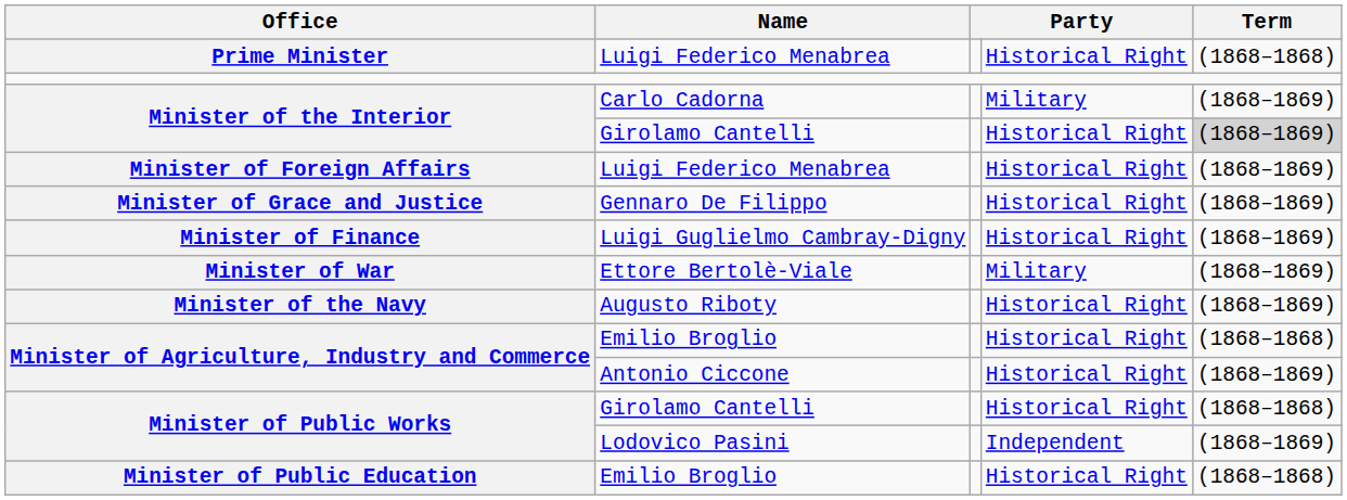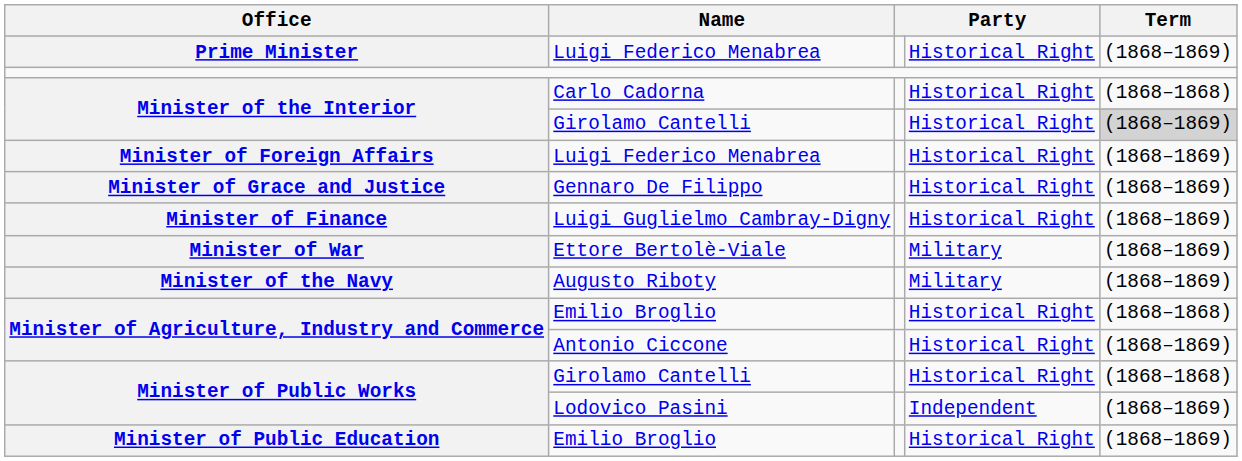Prime Minister | Term: (1868–1868) -> (1868–1869)
Minister of the Interior / Carlo Cadorna | column 4: Military -> Historical Right
Minister of the Interior / Carlo Cadorna | Term: (1868–1869) -> (1868–1868)
Minister of the Navy | column 4: Historical Right -> Military
Minister of Public Education | Term: (1868–1868) -> (1868–1869)
